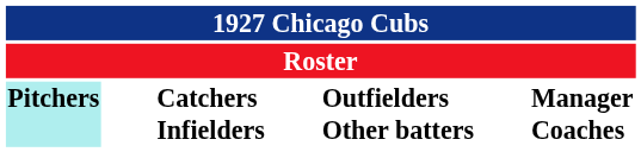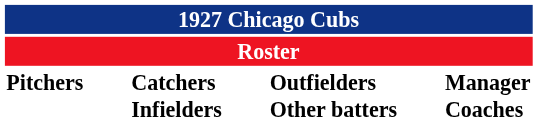Pitchers | column 1: paleturquoise background -> no background
